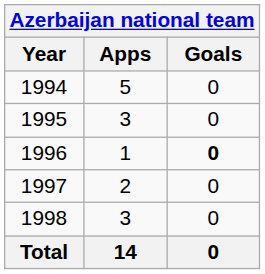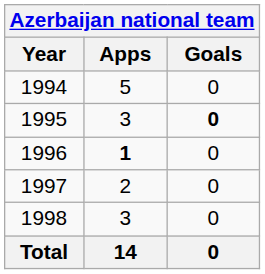1995 | Goals: normal -> bold
1996 | Apps: normal -> bold
1996 | Goals: bold -> normal
